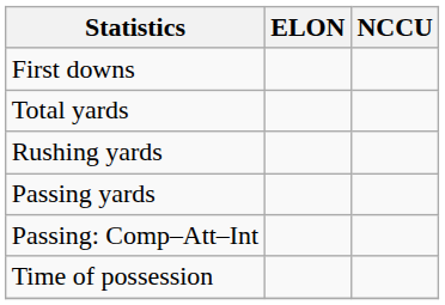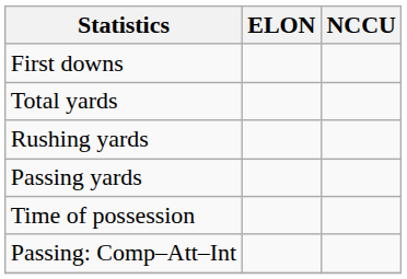rows swapped: Passing: Comp–Att–Int <-> Time of possession
